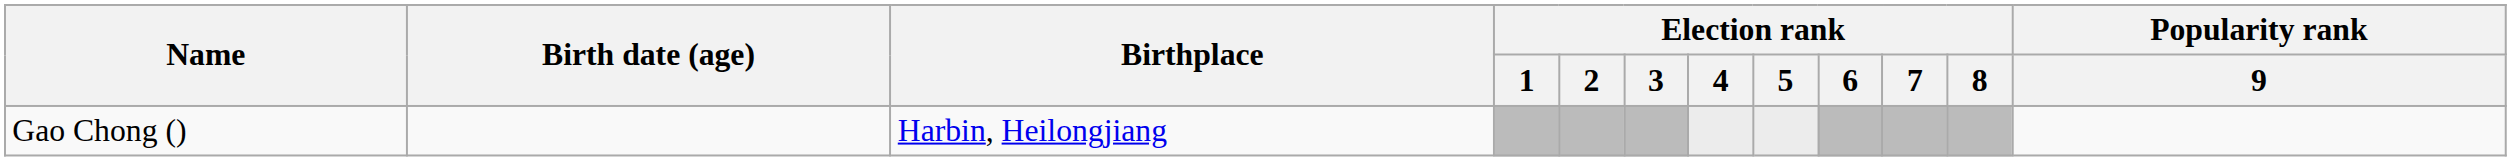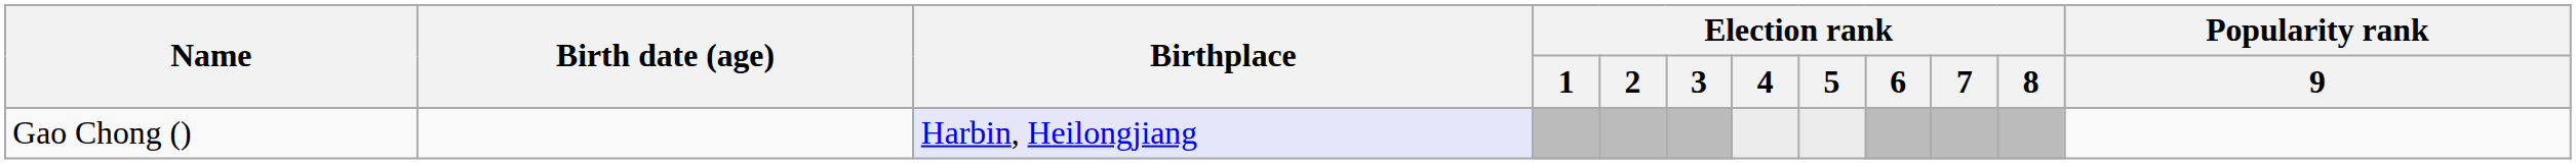Gao Chong () | Birthplace: no background -> lavender background
